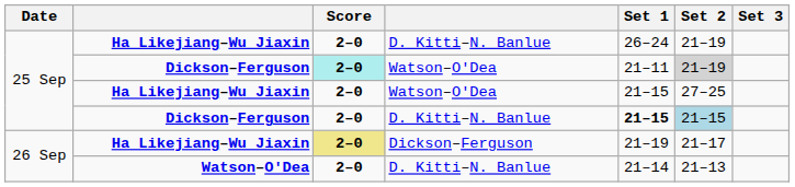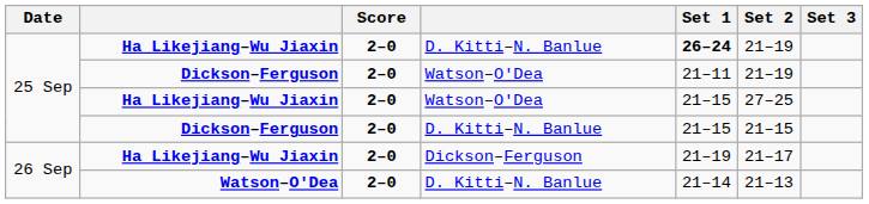Ha Likejiang–Wu Jiaxin / D. Kitti–N. Banlue | Set 1: normal -> bold
Dickson–Ferguson / Watson–O'Dea | Score: paleturquoise background -> no background
Dickson–Ferguson / Watson–O'Dea | Set 2: lightgrey background -> no background
Dickson–Ferguson / D. Kitti–N. Banlue | Set 1: bold -> normal
Dickson–Ferguson / D. Kitti–N. Banlue | Set 2: lightblue background -> no background
Ha Likejiang–Wu Jiaxin / Dickson–Ferguson | Score: khaki background -> no background
